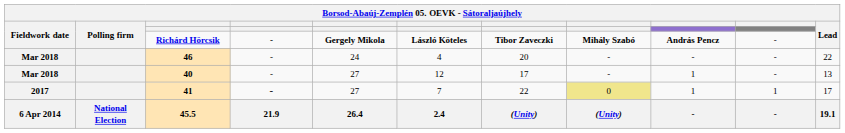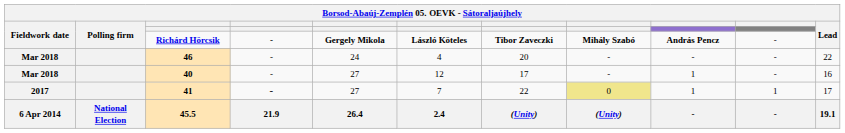40 | Lead: 13 -> 16
